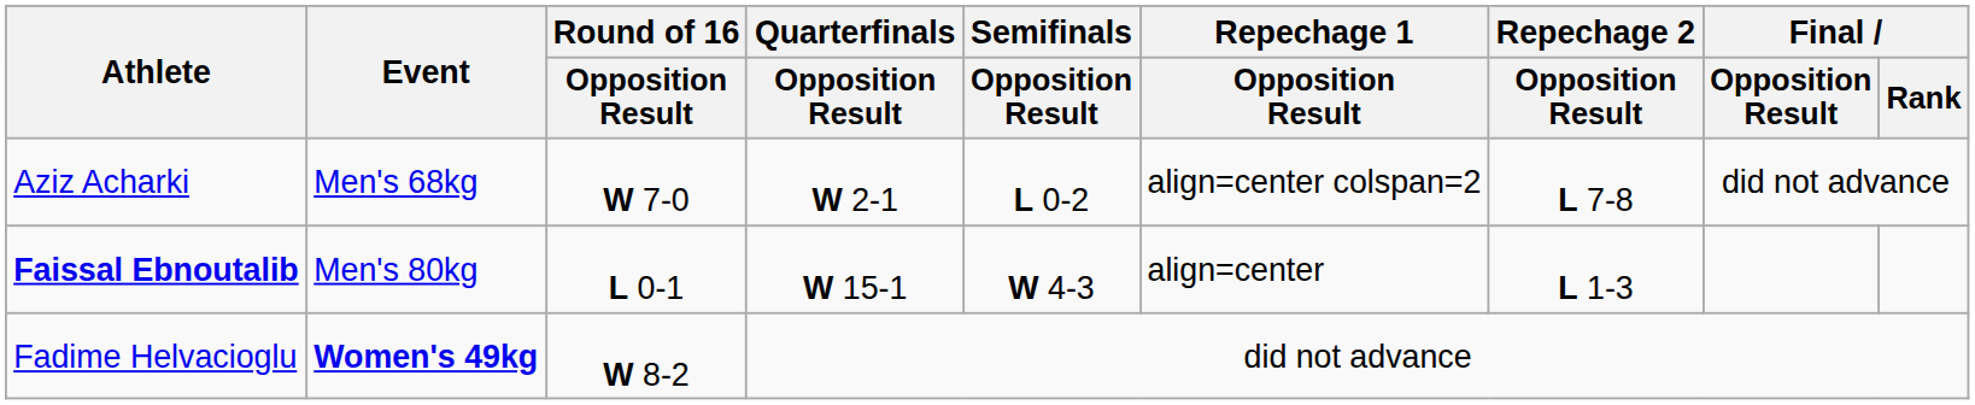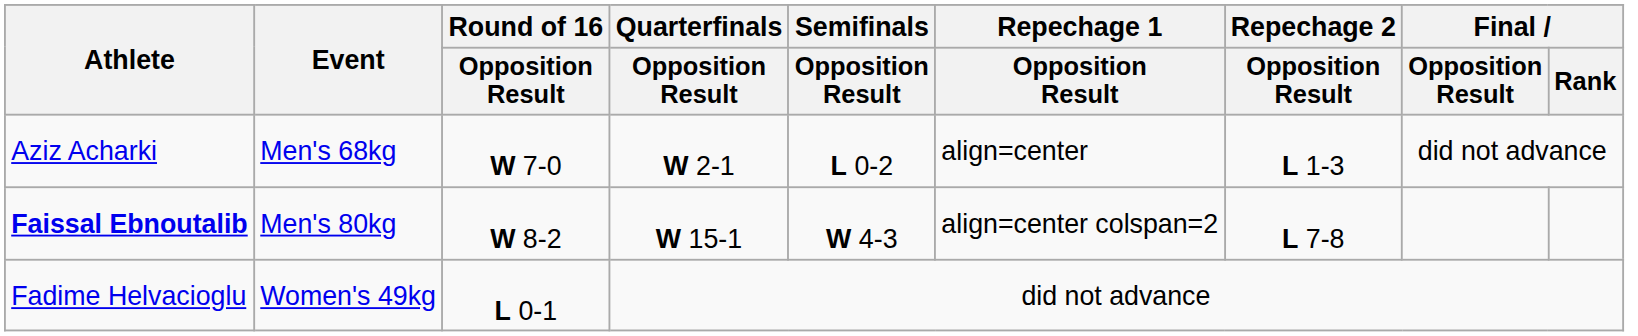Aziz Acharki | Repechage 1 / Opposition Result: align=center colspan=2 -> align=center
Aziz Acharki | Repechage 2 / Opposition Result: L 7-8 -> L 1-3
Faissal Ebnoutalib | Round of 16 / Opposition Result: L 0-1 -> W 8-2
Faissal Ebnoutalib | Repechage 1 / Opposition Result: align=center -> align=center colspan=2
Faissal Ebnoutalib | Repechage 2 / Opposition Result: L 1-3 -> L 7-8
Fadime Helvacioglu | Event: bold -> normal
Fadime Helvacioglu | Round of 16 / Opposition Result: W 8-2 -> L 0-1
